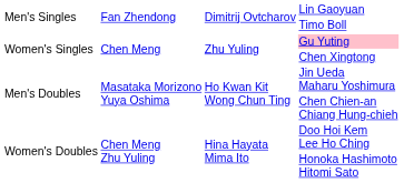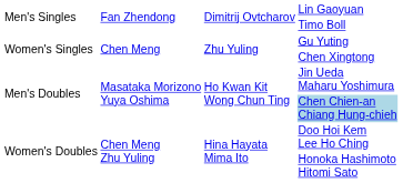Gu Yuting | column 4: pink background -> no background
Chen Chien-an Chiang Hung-chieh | column 4: no background -> lightblue background
